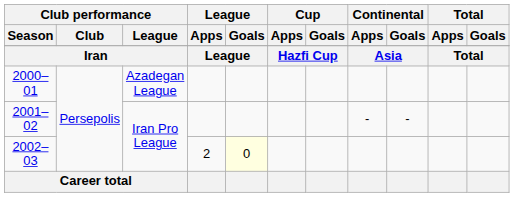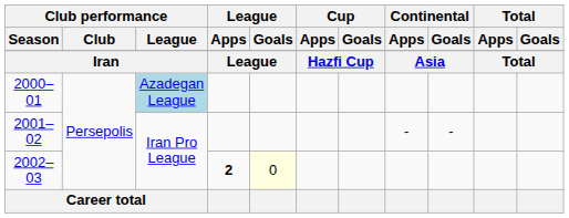2000–01 | Club performance / League: no background -> lightblue background
2002–03 | League / Apps: normal -> bold
